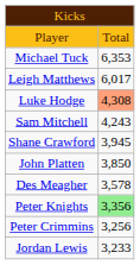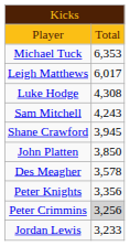Luke Hodge | column 2: lightsalmon background -> no background
Peter Knights | column 2: lightgreen background -> no background
Peter Crimmins | column 2: no background -> lightgrey background
